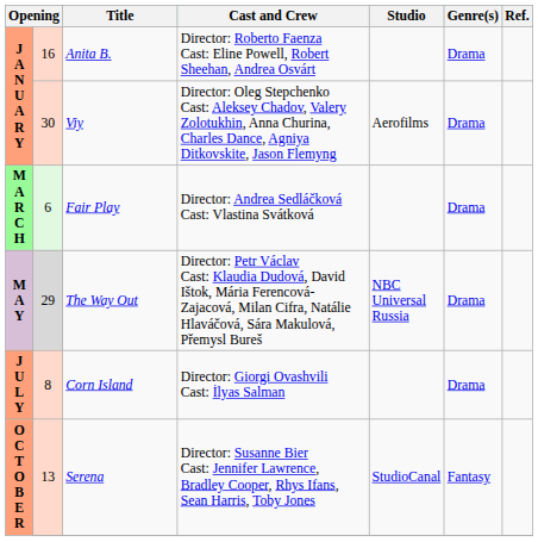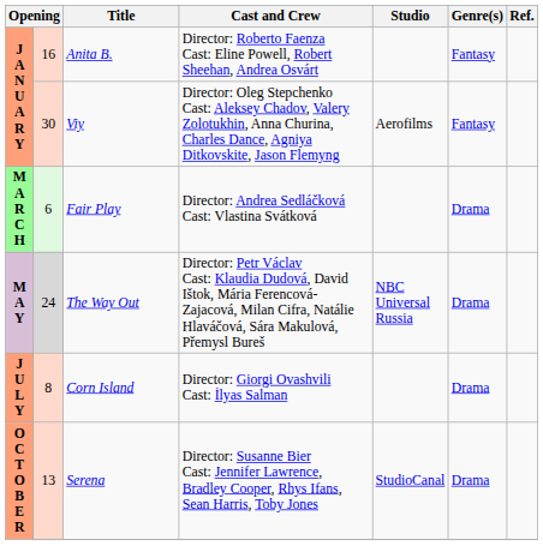Anita B. | Genre(s): Drama -> Fantasy
Viy | Genre(s): Drama -> Fantasy
The Way Out | column 2: 29 -> 24
Serena | Genre(s): Fantasy -> Drama
